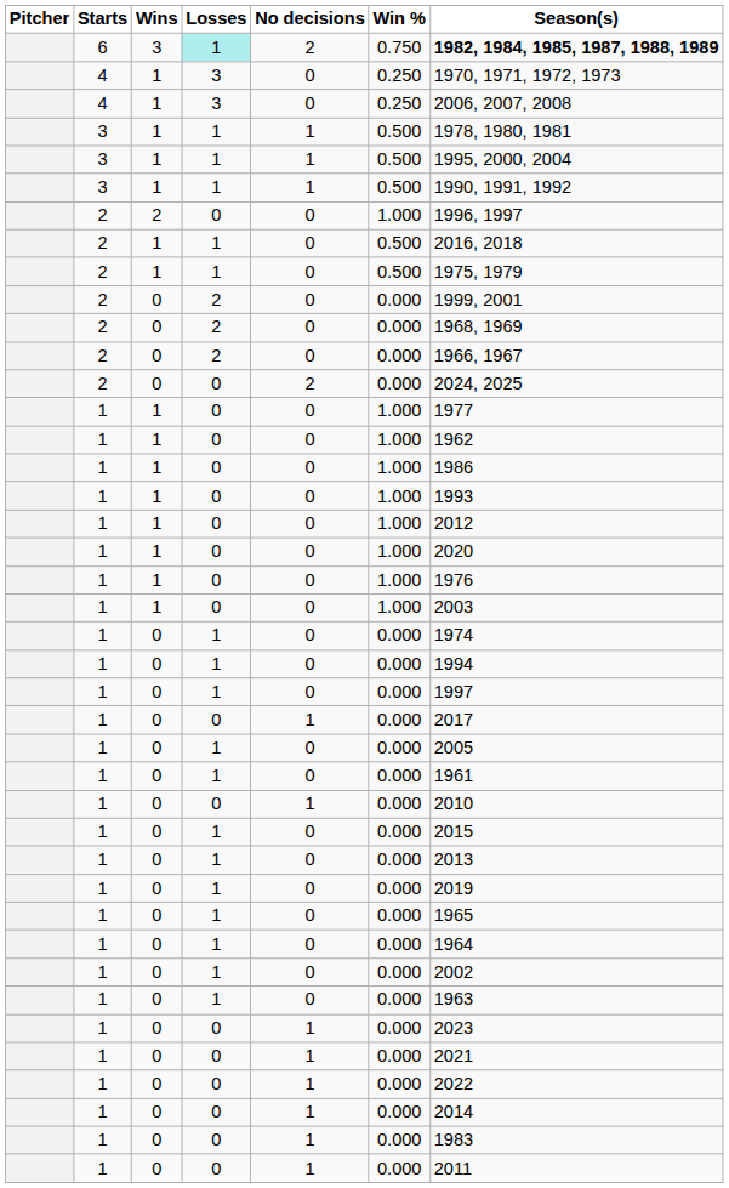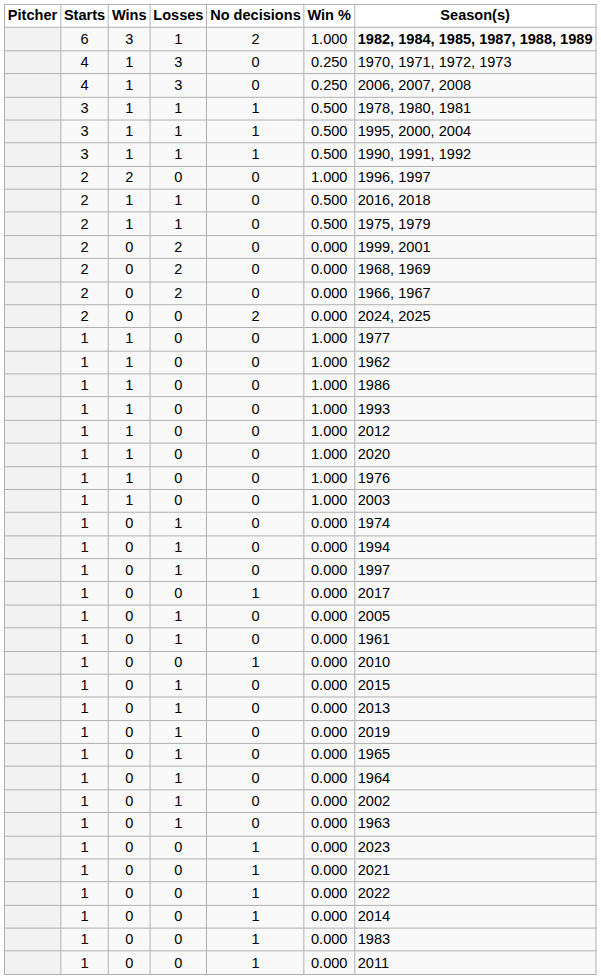6 | Losses: paleturquoise background -> no background
6 | Win %: 0.750 -> 1.000
